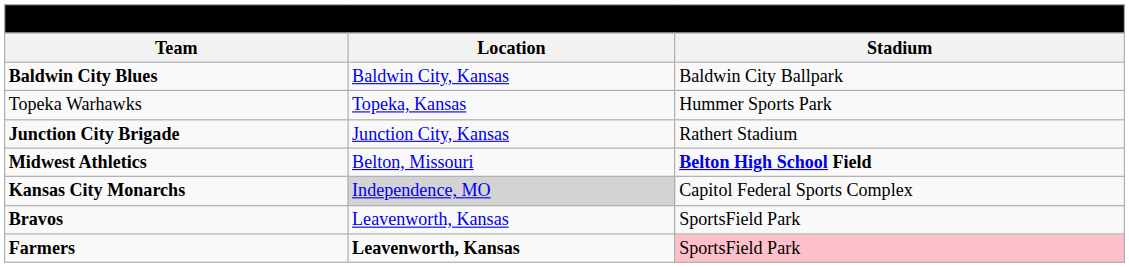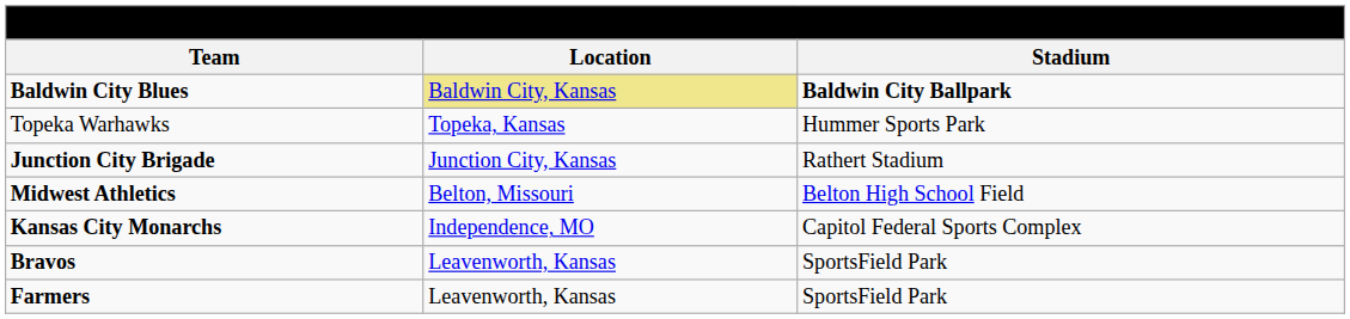Baldwin City Blues | Location: no background -> khaki background
Baldwin City Blues | Stadium: normal -> bold
Midwest Athletics | Stadium: bold -> normal
Kansas City Monarchs | Location: lightgrey background -> no background
Farmers | Location: bold -> normal
Farmers | Stadium: pink background -> no background
